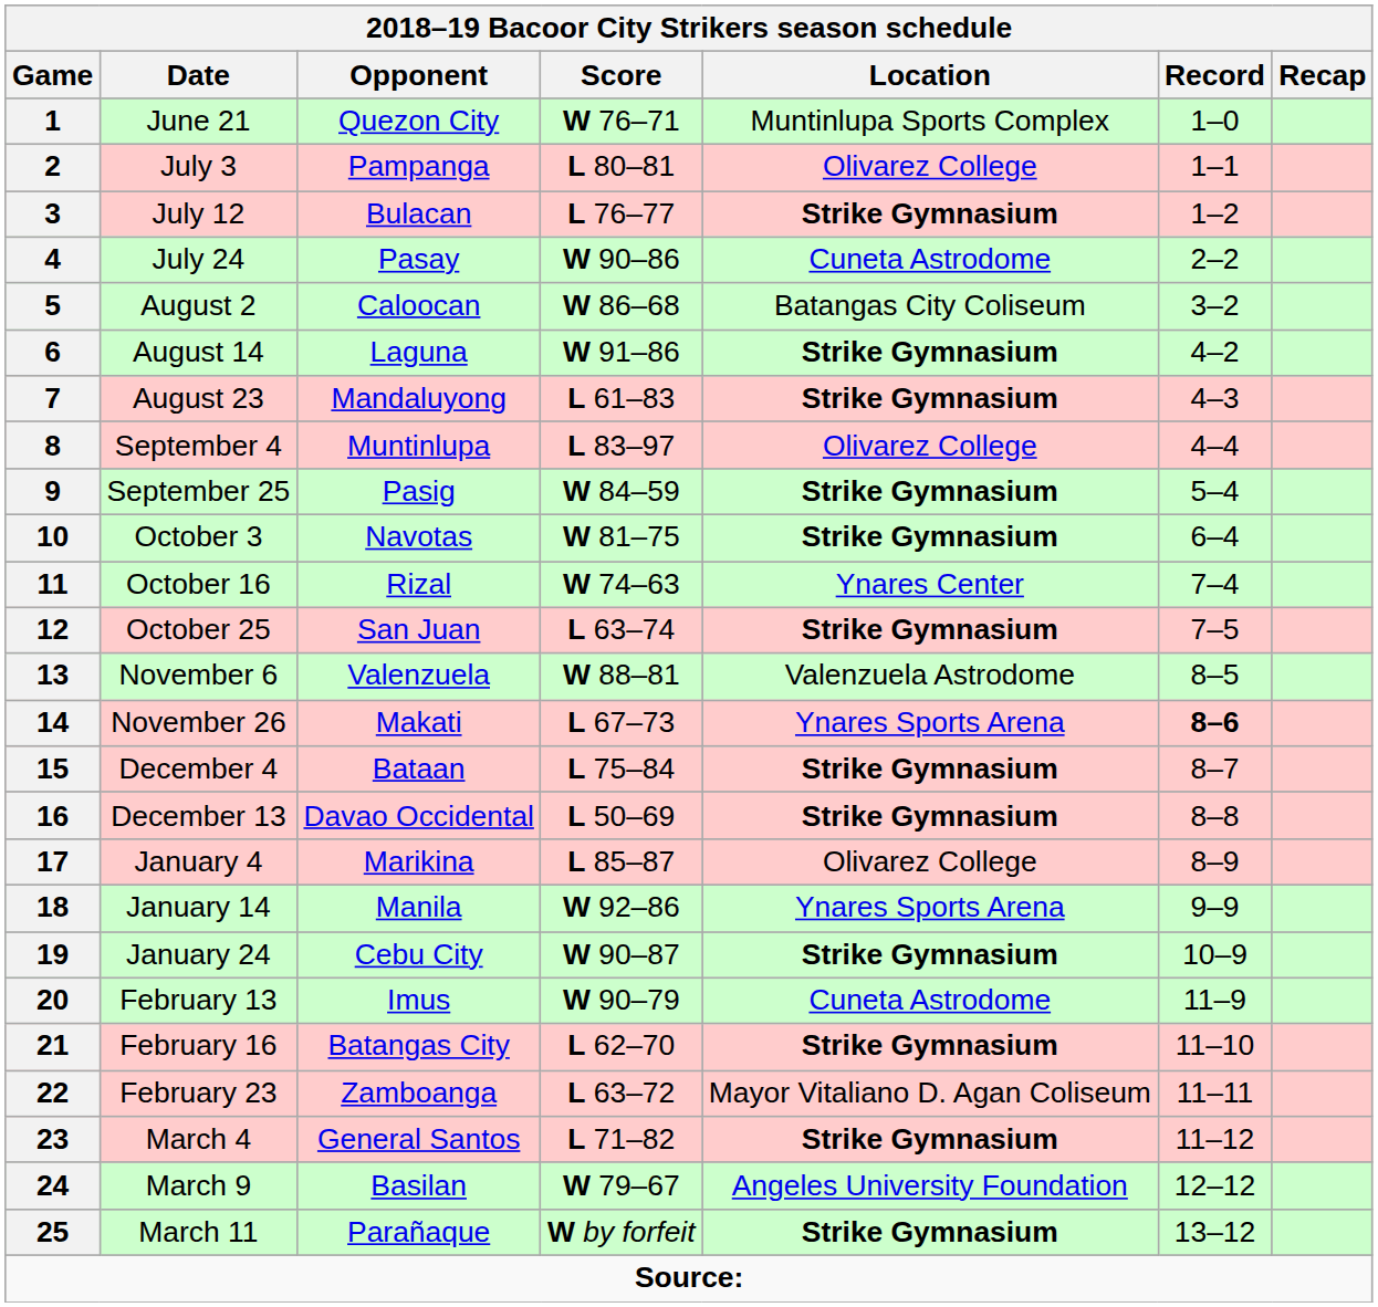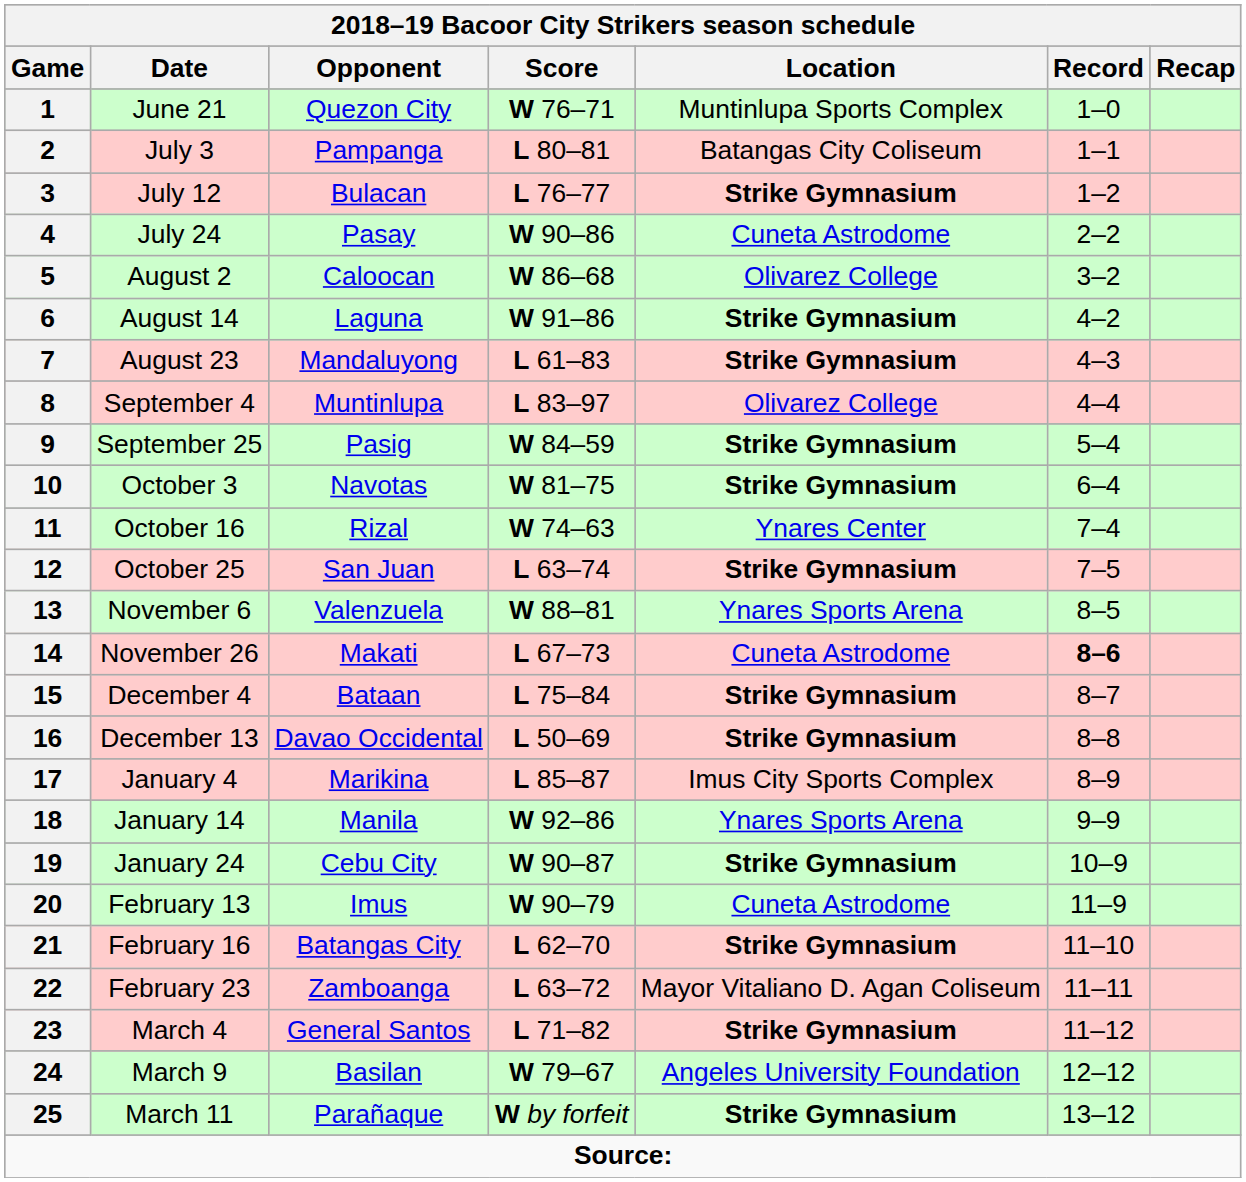2 | Location: Olivarez College -> Batangas City Coliseum
5 | Location: Batangas City Coliseum -> Olivarez College
13 | Location: Valenzuela Astrodome -> Ynares Sports Arena
14 | Location: Ynares Sports Arena -> Cuneta Astrodome
17 | Location: Olivarez College -> Imus City Sports Complex
